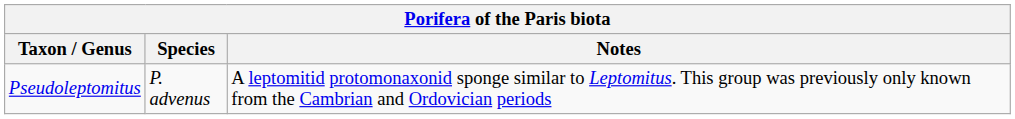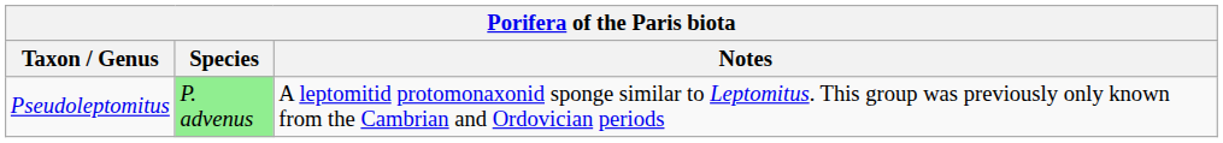Pseudoleptomitus | Species: no background -> lightgreen background
